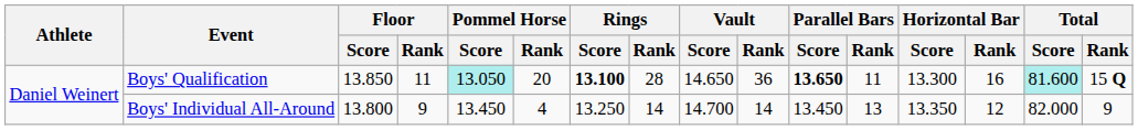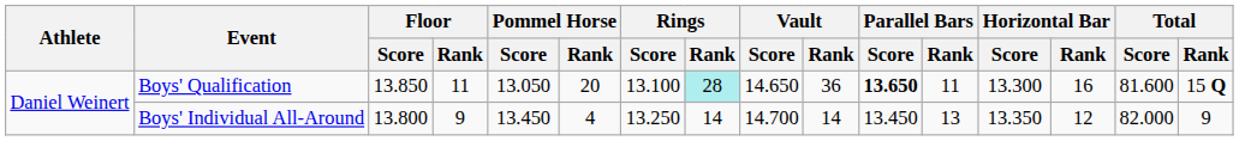Boys' Qualification | Pommel Horse / Score: paleturquoise background -> no background
Boys' Qualification | Rings / Score: bold -> normal
Boys' Qualification | Rings / Rank: no background -> paleturquoise background
Boys' Qualification | Total / Score: paleturquoise background -> no background
